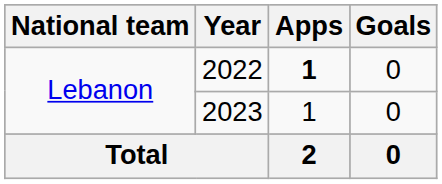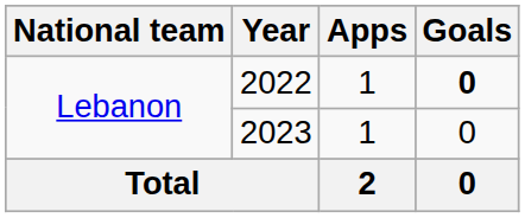2022 | Apps: bold -> normal
2022 | Goals: normal -> bold
